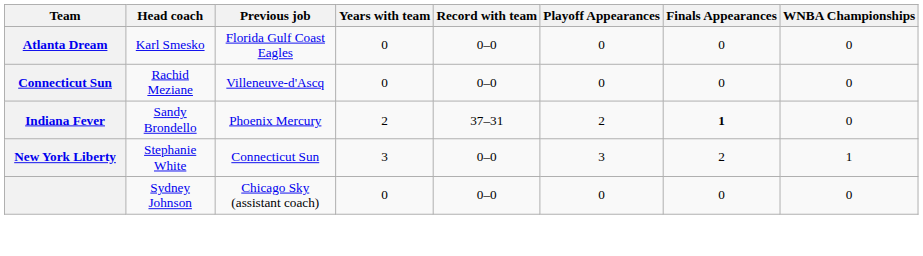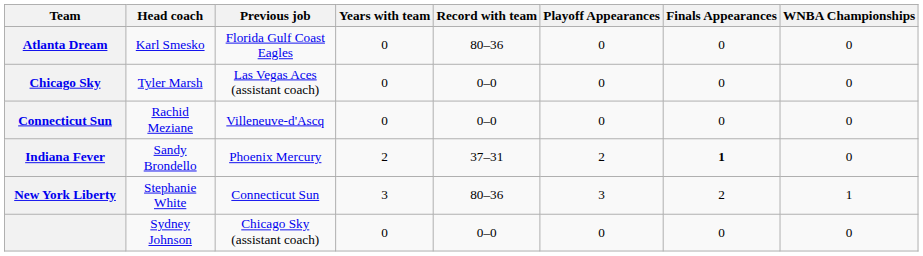Atlanta Dream | Record with team: 0–0 -> 80–36
+ row: Chicago Sky | Tyler Marsh | Las Vegas Aces (assistant coach) | 0 | 0–0 | 0 | 0 | 0
New York Liberty | Record with team: 0–0 -> 80–36
